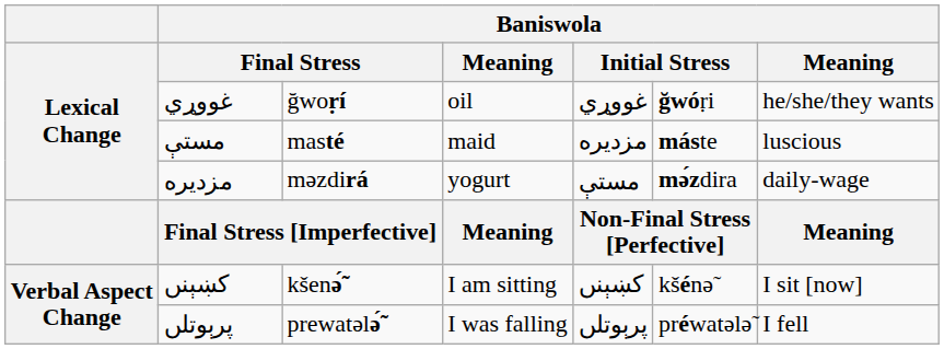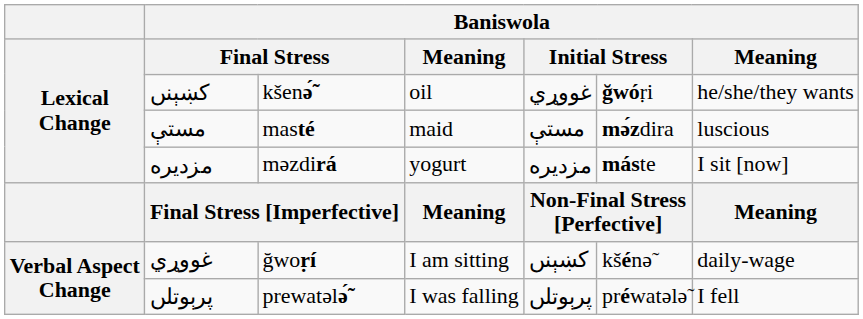row 3 | column 2: غووړي -> کښېنں
row 3 | column 3: ğwoṛí -> kšenə̃́
row 4 | column 5: مزديره -> مستې
row 4 | column 6: máste -> mə́zdira
row 5 | column 5: مستې -> مزديره
row 5 | column 6: mə́zdira -> máste
row 5 | column 7: daily-wage -> I sit [now]
row 7 | column 2: کښېنں -> غووړي
row 7 | column 3: kšenə̃́ -> ğwoṛí
row 7 | column 7: I sit [now] -> daily-wage
